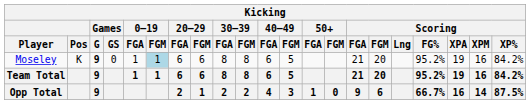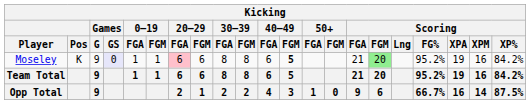Moseley | Games / G: bold -> normal
Moseley | Games / GS: no background -> lavender background
Moseley | 0–19 / FGM: lightblue background -> no background
Moseley | 20–29 / FGA: no background -> pink background
Moseley | 40–49 / FGM: normal -> bold
Moseley | Scoring / FGM: no background -> lightgreen background
